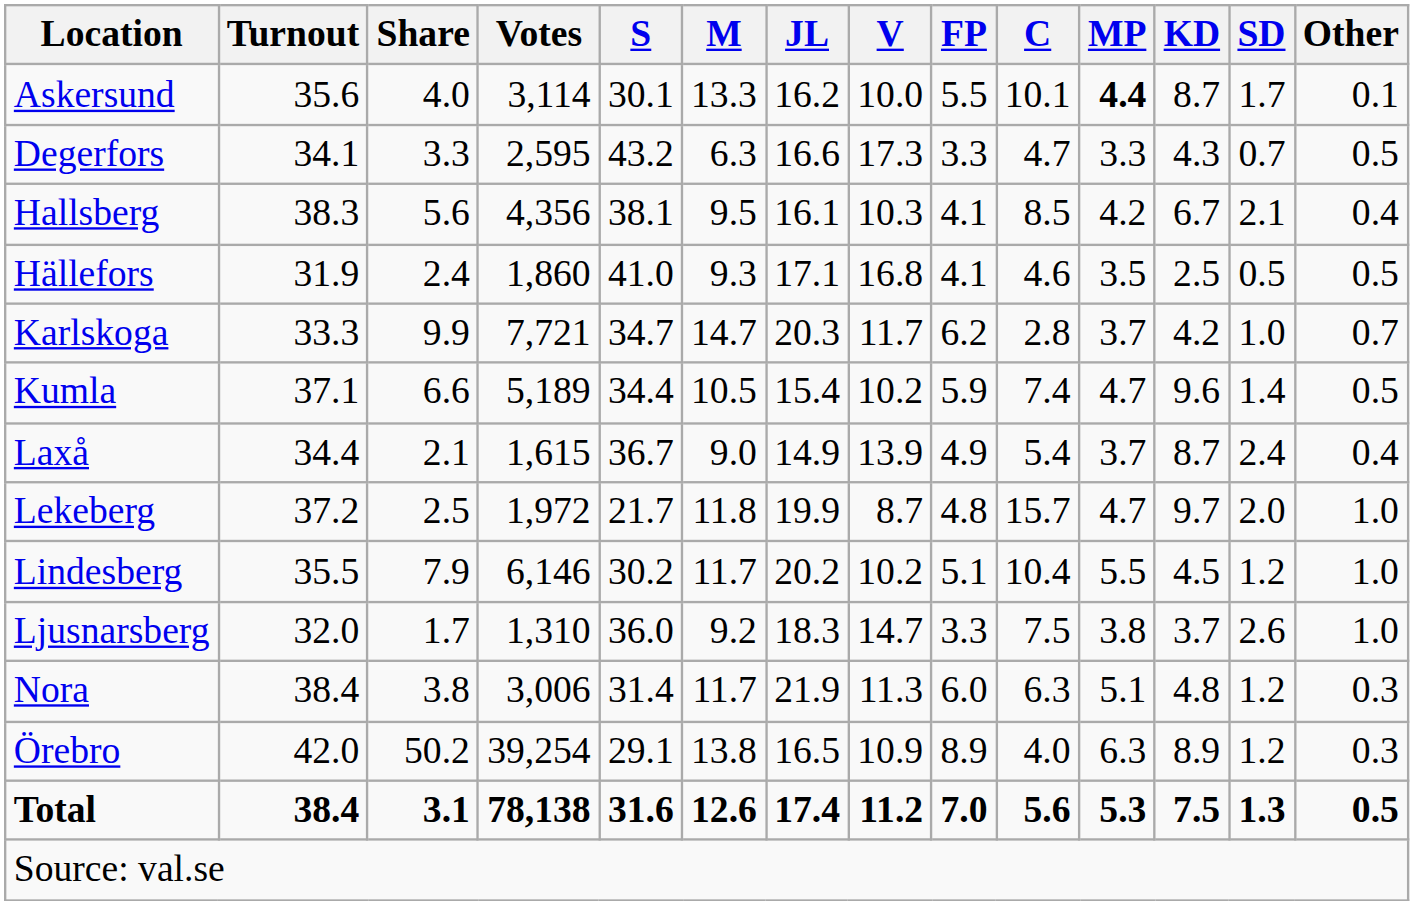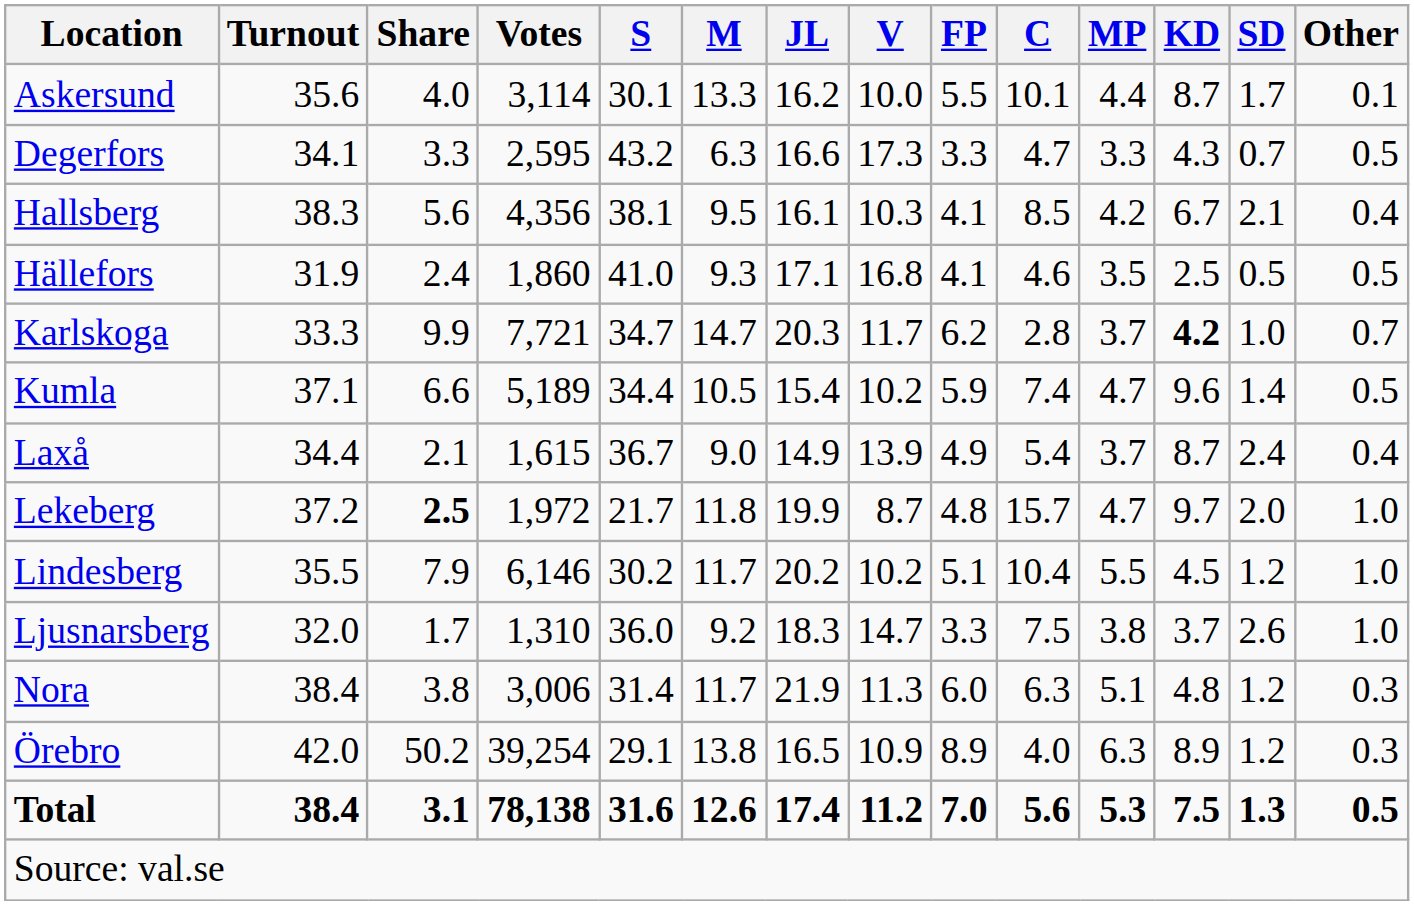Askersund | MP: bold -> normal
Karlskoga | KD: normal -> bold
Lekeberg | Share: normal -> bold
